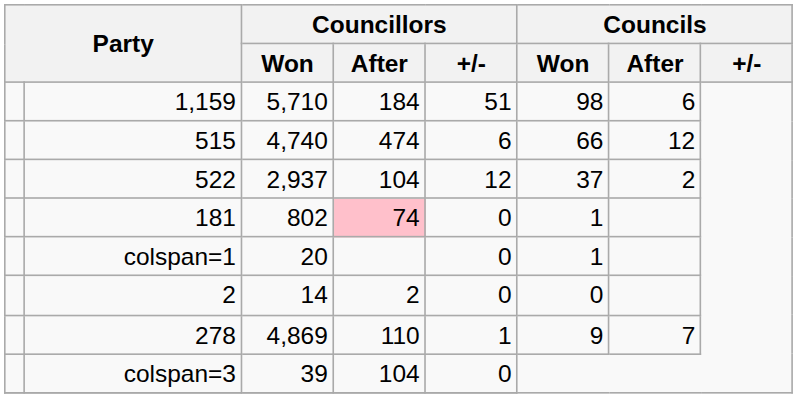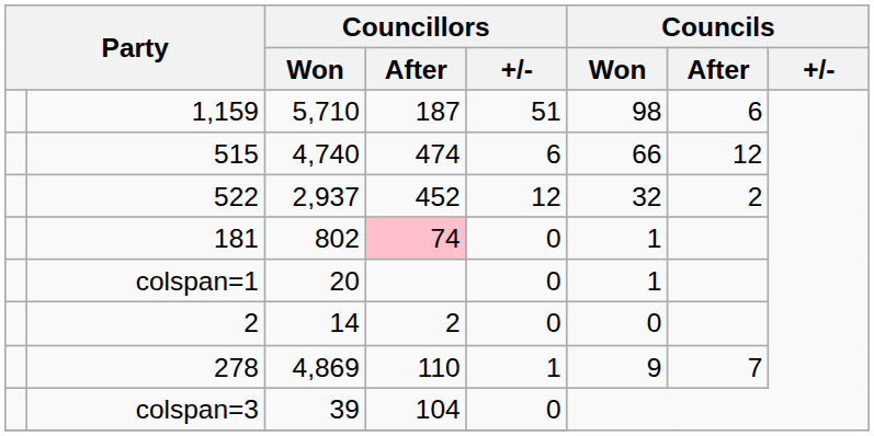1,159 | Councillors / After: 184 -> 187
522 | Councillors / After: 104 -> 452
522 | Councils / Won: 37 -> 32
